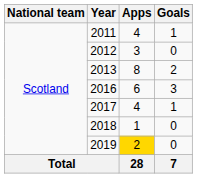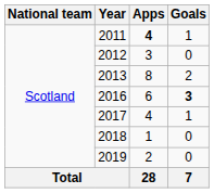2011 | Apps: normal -> bold
2016 | Goals: normal -> bold
2019 | Apps: gold background -> no background
